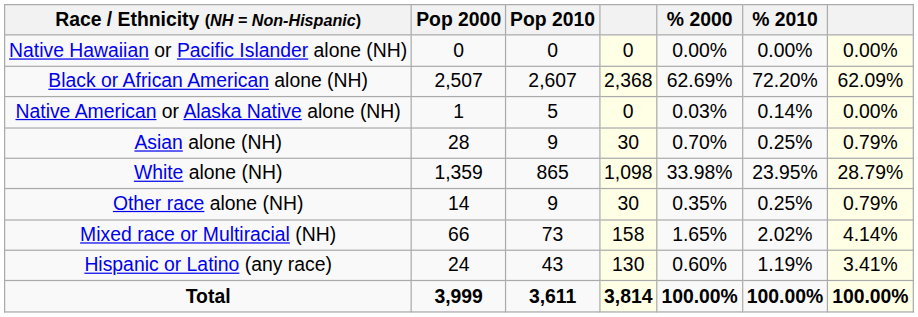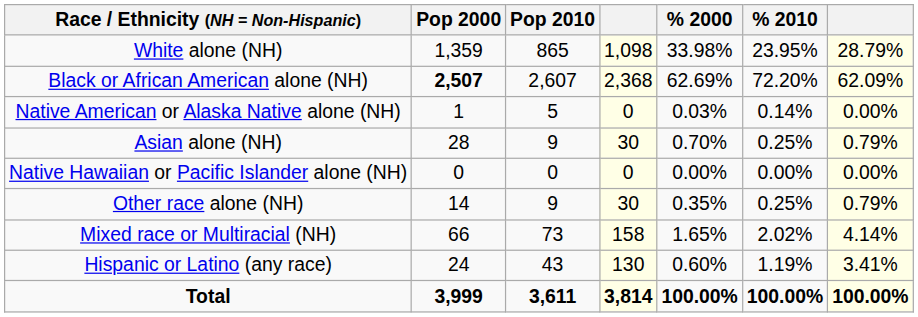rows swapped: White alone (NH) <-> Native Hawaiian or Pacific Islander alone (NH)
Black or African American alone (NH) | Pop 2000: normal -> bold
